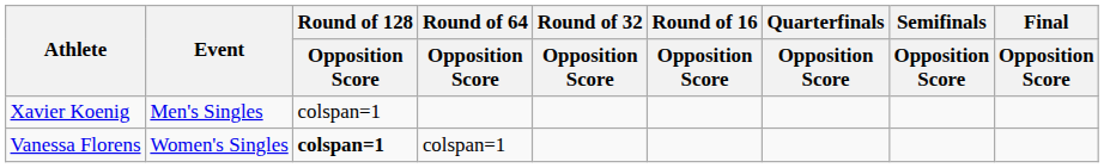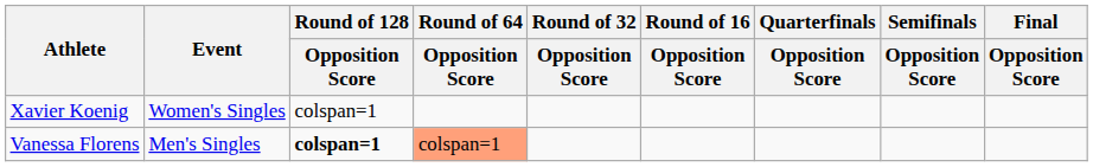Xavier Koenig | Event: Men's Singles -> Women's Singles
Vanessa Florens | Event: Women's Singles -> Men's Singles
Vanessa Florens | Round of 64 / Opposition Score: no background -> lightsalmon background
